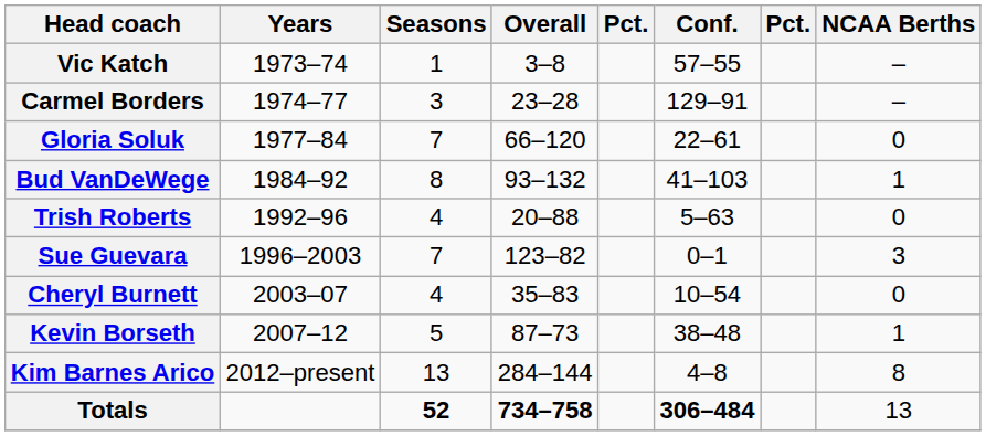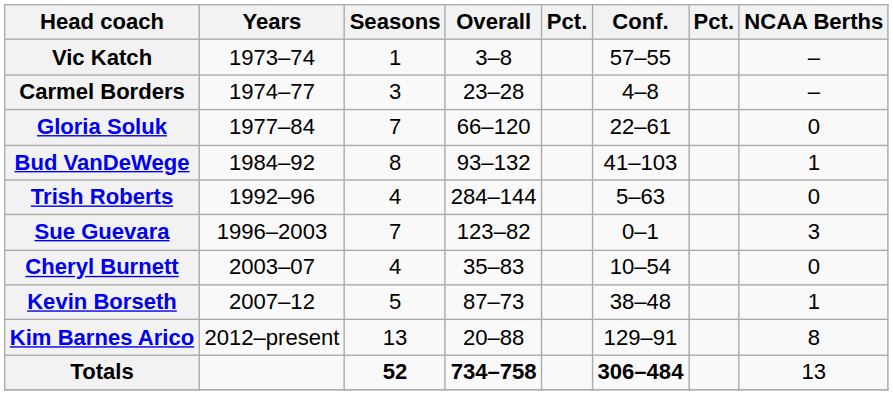Carmel Borders | Conf.: 129–91 -> 4–8
Trish Roberts | Overall: 20–88 -> 284–144
Kim Barnes Arico | Overall: 284–144 -> 20–88
Kim Barnes Arico | Conf.: 4–8 -> 129–91
